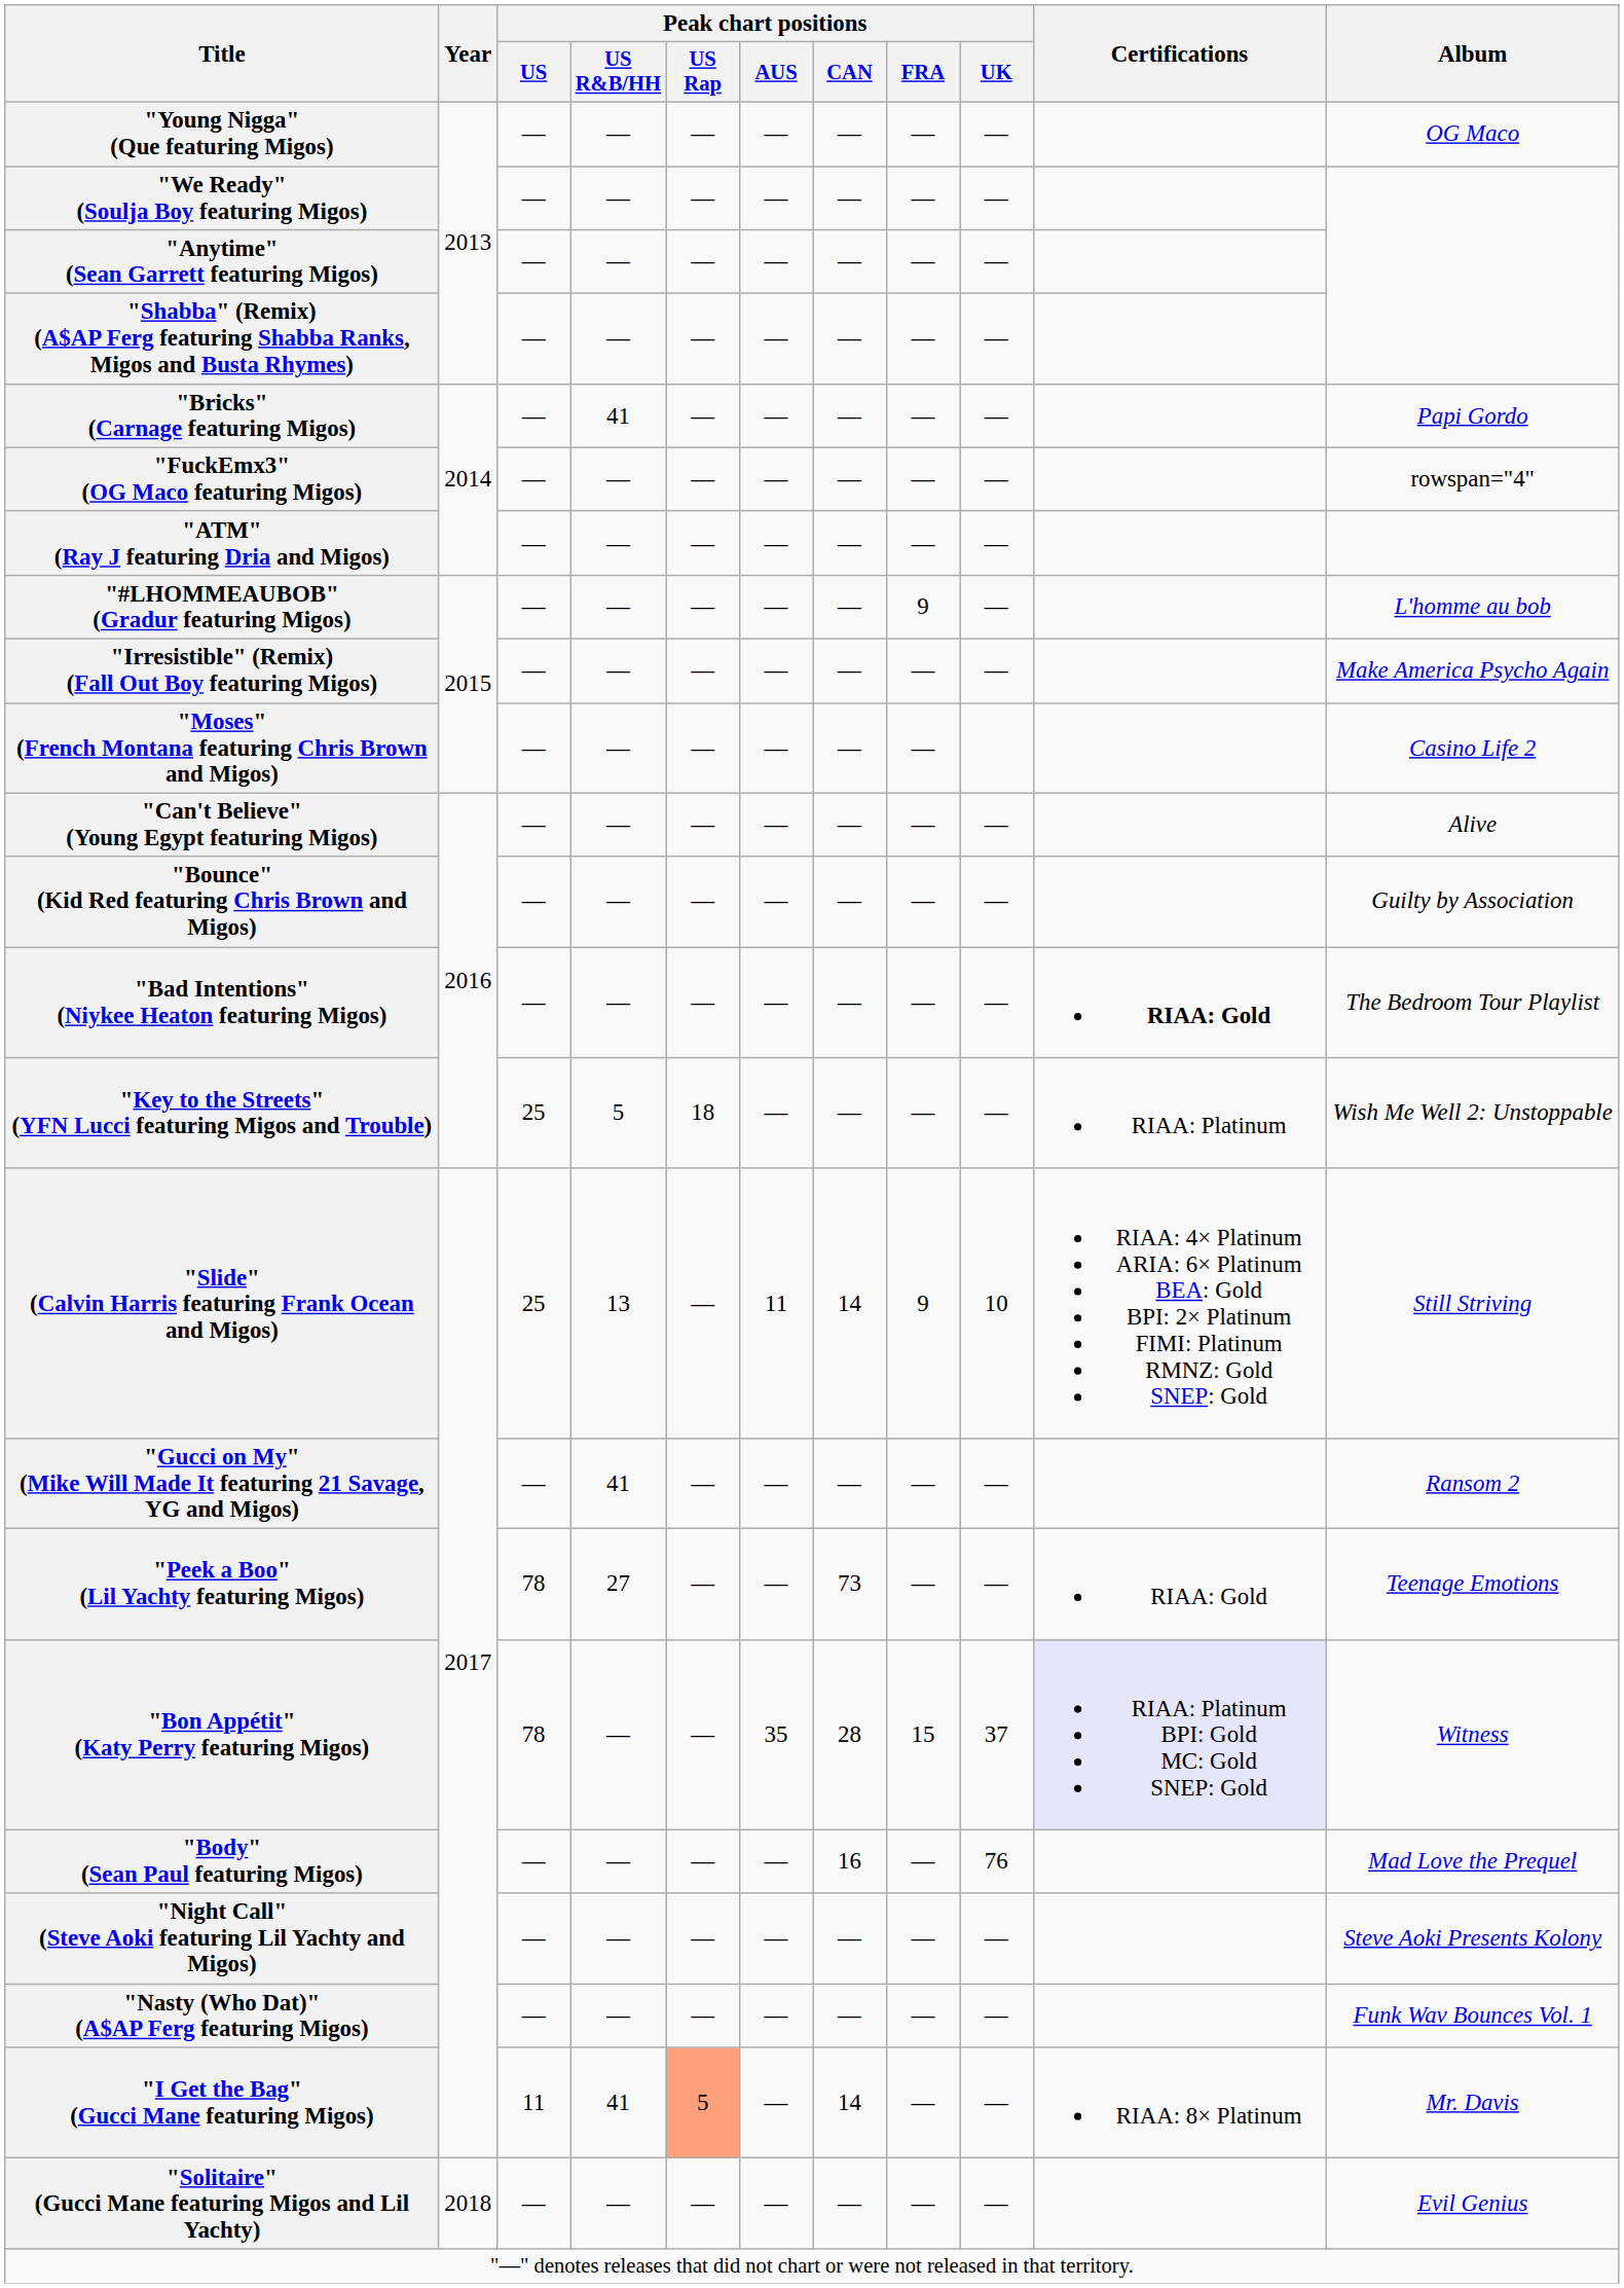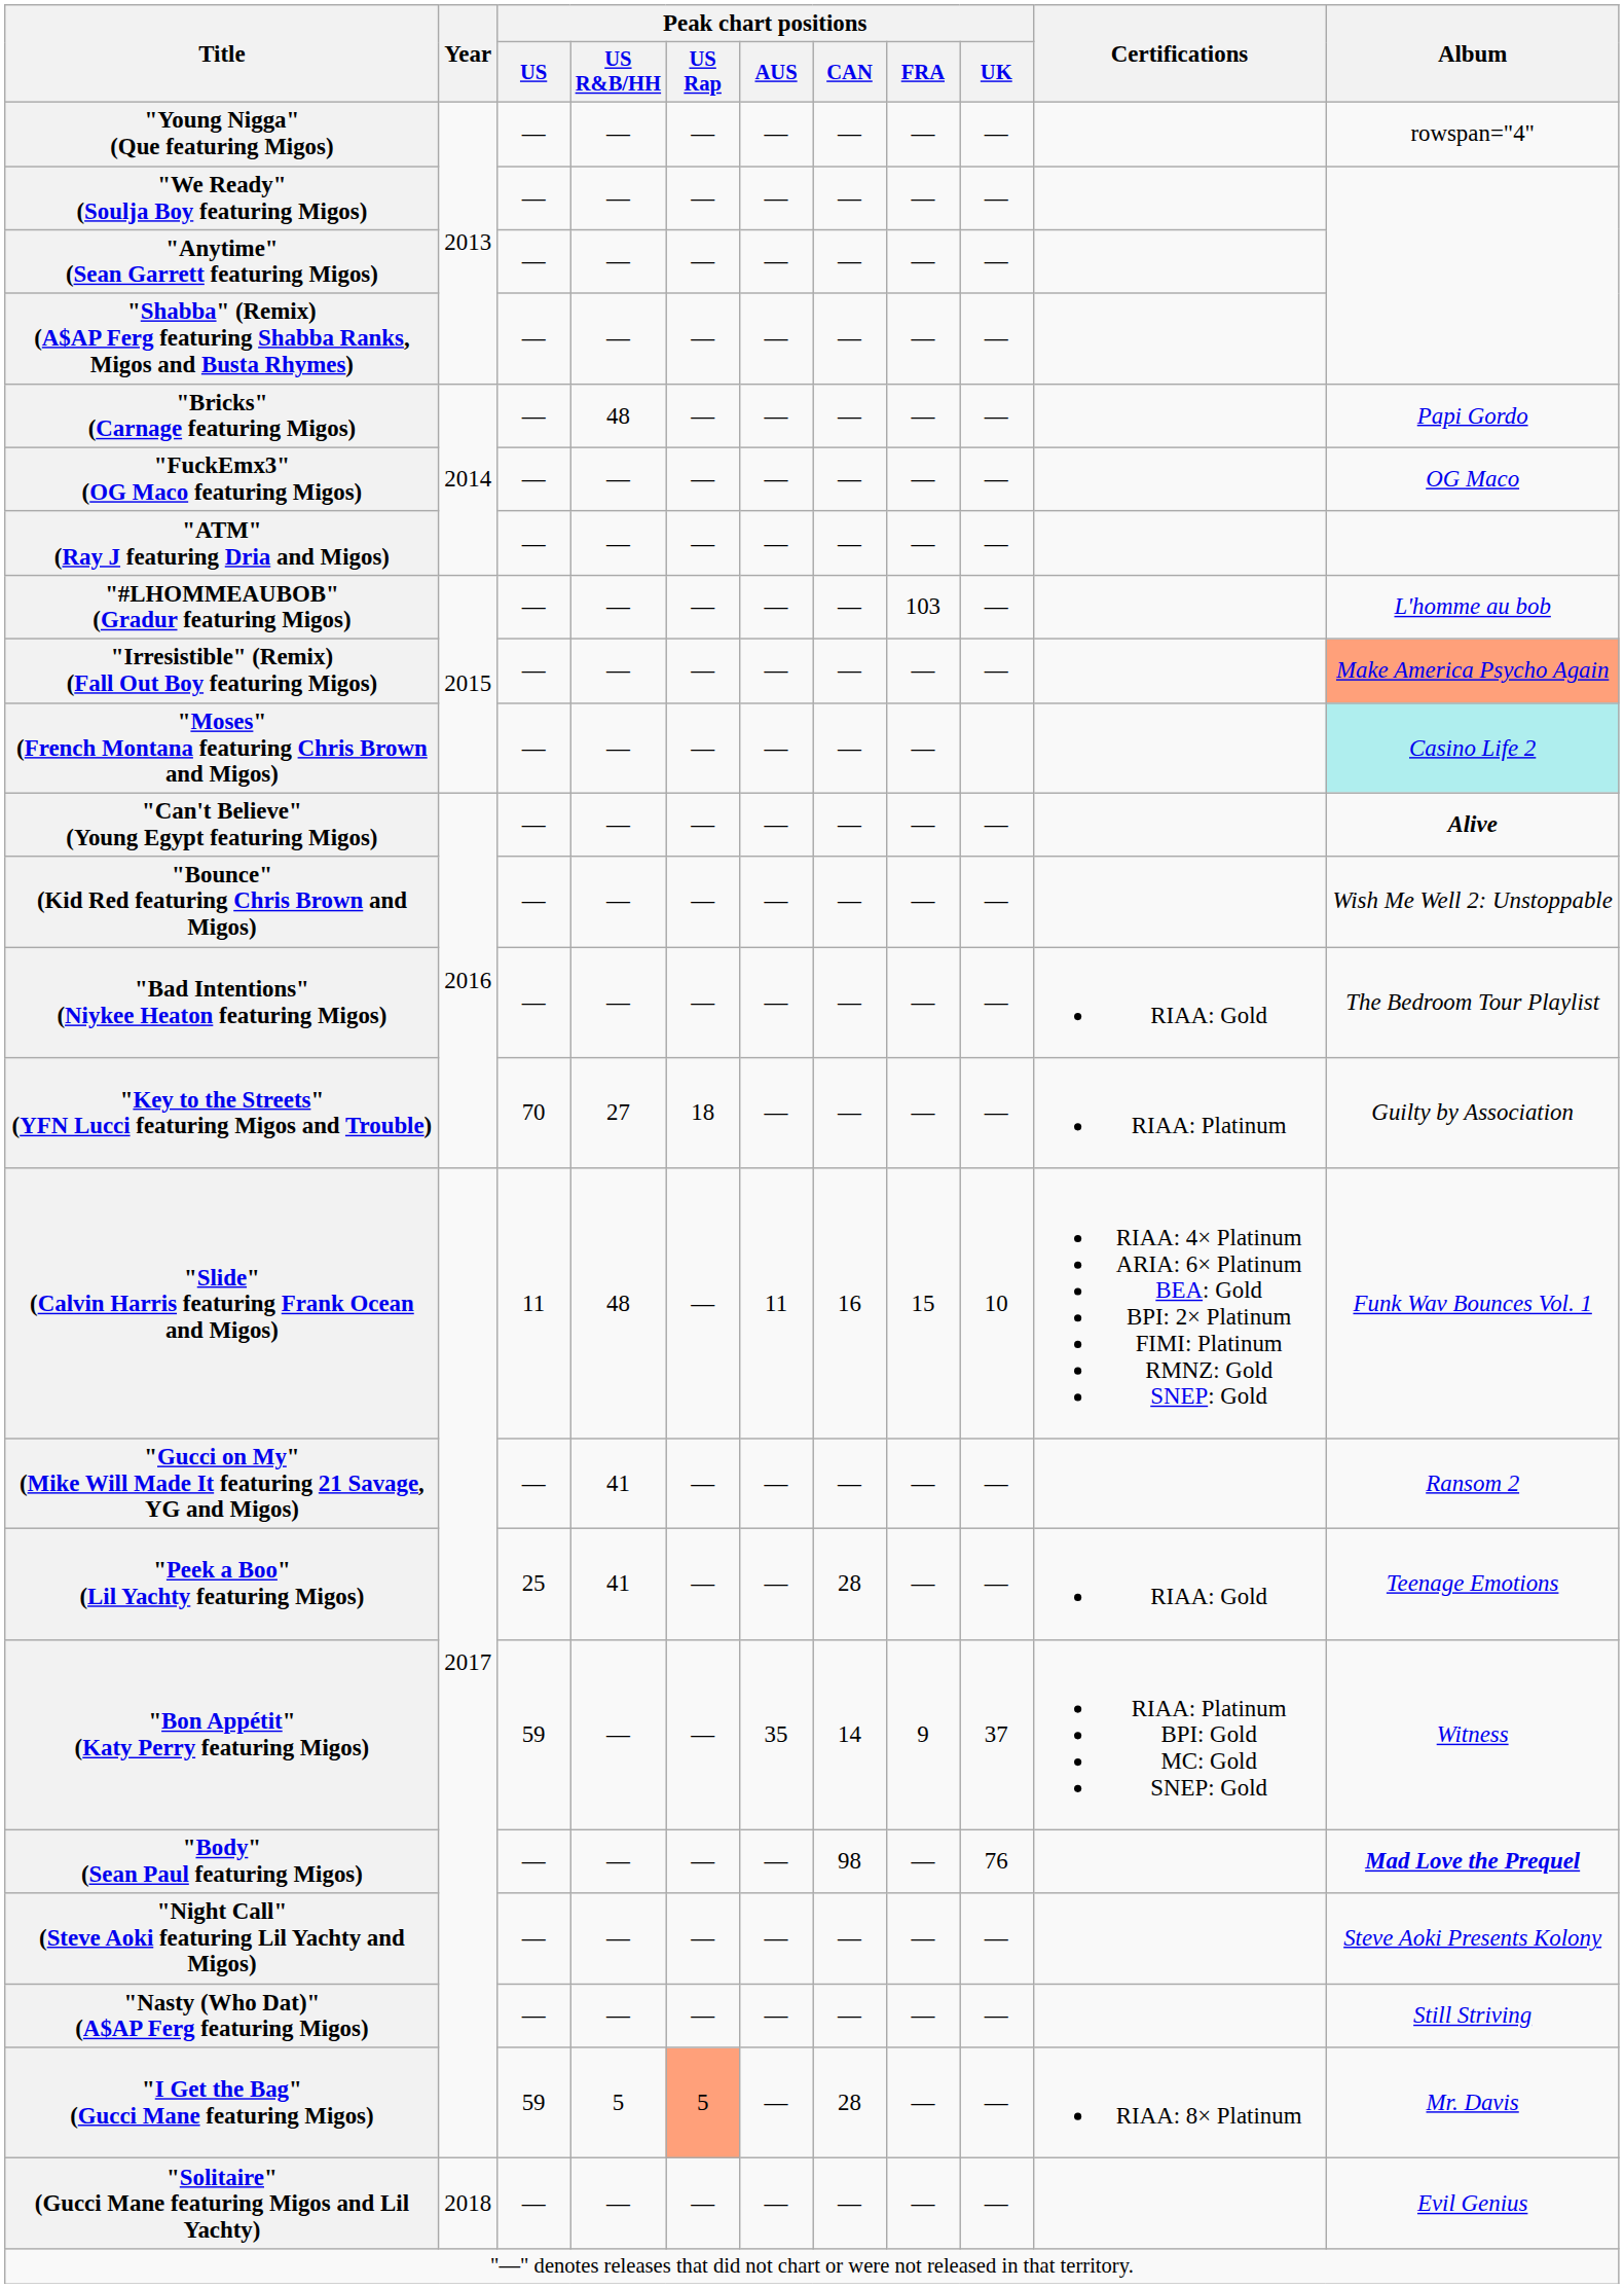"Young Nigga" (Que featuring Migos) | Album: OG Maco -> rowspan="4"
"Bricks" (Carnage featuring Migos) | Peak chart positions / US R&B/HH: 41 -> 48
"FuckEmx3" (OG Maco featuring Migos) | Album: rowspan="4" -> OG Maco
"#LHOMMEAUBOB" (Gradur featuring Migos) | Peak chart positions / FRA: 9 -> 103
"Irresistible" (Remix) (Fall Out Boy featuring Migos) | Album: no background -> lightsalmon background
"Moses" (French Montana featuring Chris Brown and Migos) | Album: no background -> paleturquoise background
"Can't Believe" (Young Egypt featuring Migos) | Album: normal -> bold
"Bounce" (Kid Red featuring Chris Brown and Migos) | Album: Guilty by Association -> Wish Me Well 2: Unstoppable
"Bad Intentions" (Niykee Heaton featuring Migos) | Certifications: bold -> normal
"Key to the Streets" (YFN Lucci featuring Migos and Trouble) | Peak chart positions / US: 25 -> 70
"Key to the Streets" (YFN Lucci featuring Migos and Trouble) | Peak chart positions / US R&B/HH: 5 -> 27
"Key to the Streets" (YFN Lucci featuring Migos and Trouble) | Album: Wish Me Well 2: Unstoppable -> Guilty by Association
"Slide" (Calvin Harris featuring Frank Ocean and Migos) | Peak chart positions / US: 25 -> 11
"Slide" (Calvin Harris featuring Frank Ocean and Migos) | Peak chart positions / US R&B/HH: 13 -> 48
"Slide" (Calvin Harris featuring Frank Ocean and Migos) | Peak chart positions / CAN: 14 -> 16
"Slide" (Calvin Harris featuring Frank Ocean and Migos) | Peak chart positions / FRA: 9 -> 15
"Slide" (Calvin Harris featuring Frank Ocean and Migos) | Album: Still Striving -> Funk Wav Bounces Vol. 1
"Peek a Boo" (Lil Yachty featuring Migos) | Peak chart positions / US: 78 -> 25
"Peek a Boo" (Lil Yachty featuring Migos) | Peak chart positions / US R&B/HH: 27 -> 41
"Peek a Boo" (Lil Yachty featuring Migos) | Peak chart positions / CAN: 73 -> 28
"Bon Appétit" (Katy Perry featuring Migos) | Peak chart positions / US: 78 -> 59
"Bon Appétit" (Katy Perry featuring Migos) | Peak chart positions / CAN: 28 -> 14
"Bon Appétit" (Katy Perry featuring Migos) | Peak chart positions / FRA: 15 -> 9
"Bon Appétit" (Katy Perry featuring Migos) | Certifications: lavender background -> no background
"Body" (Sean Paul featuring Migos) | Peak chart positions / CAN: 16 -> 98
"Body" (Sean Paul featuring Migos) | Album: normal -> bold
"Nasty (Who Dat)" (A$AP Ferg featuring Migos) | Album: Funk Wav Bounces Vol. 1 -> Still Striving
"I Get the Bag" (Gucci Mane featuring Migos) | Peak chart positions / US: 11 -> 59
"I Get the Bag" (Gucci Mane featuring Migos) | Peak chart positions / US R&B/HH: 41 -> 5
"I Get the Bag" (Gucci Mane featuring Migos) | Peak chart positions / CAN: 14 -> 28
